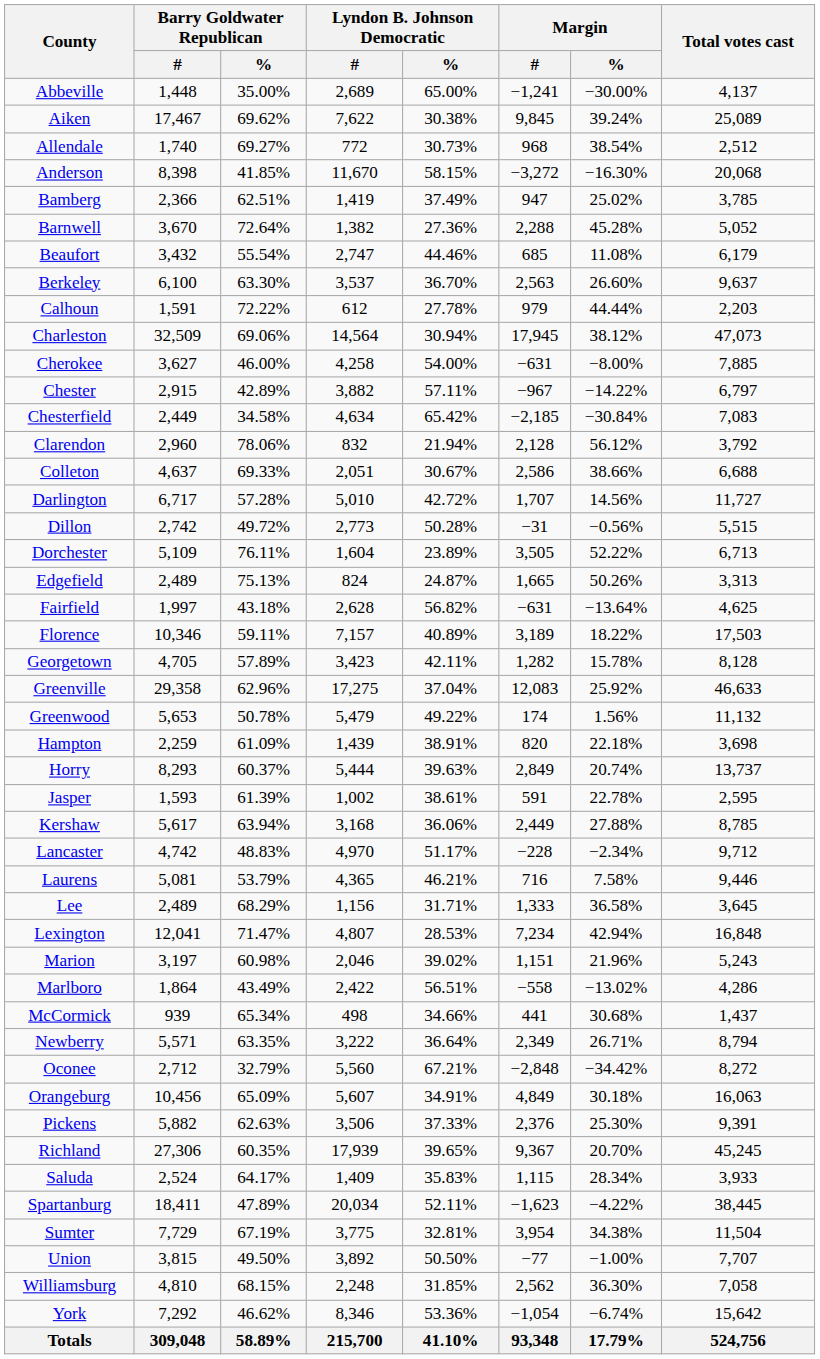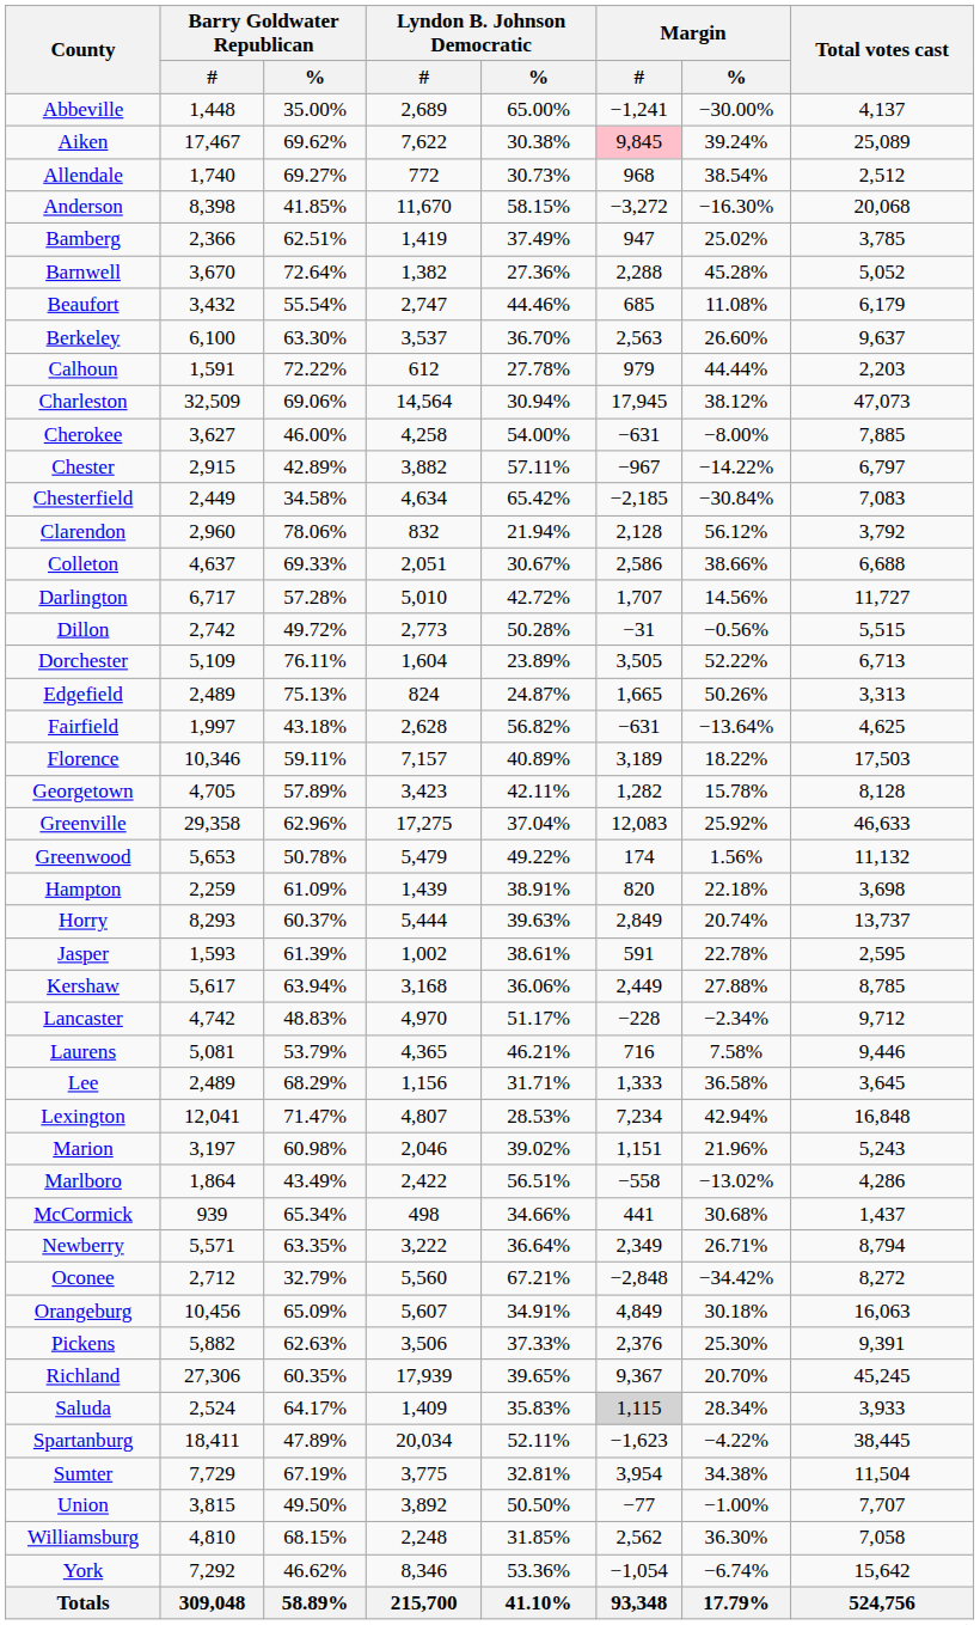Aiken | Margin / #: no background -> pink background
Saluda | Margin / #: no background -> lightgrey background
